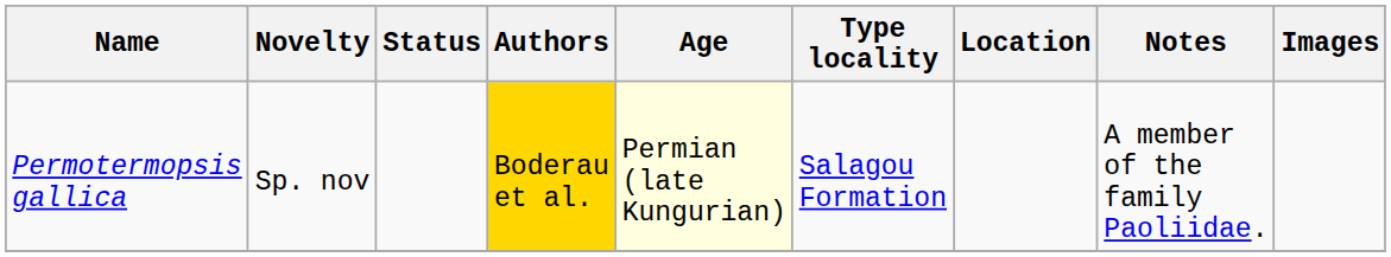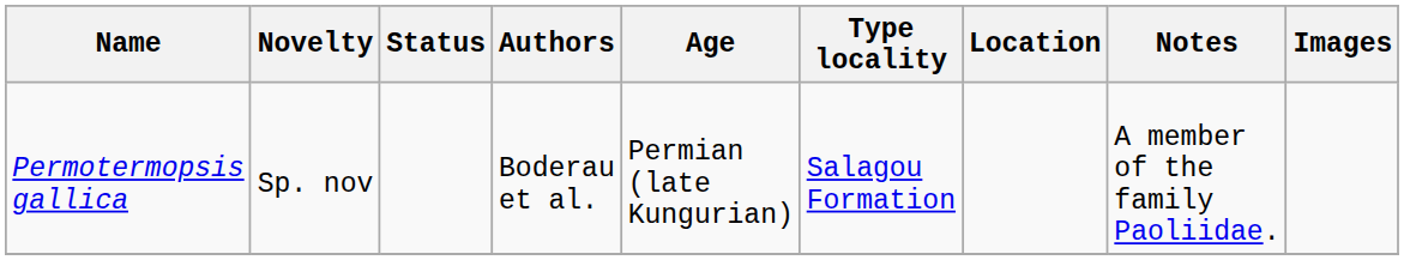Permotermopsis gallica | Authors: gold background -> no background
Permotermopsis gallica | Age: lightyellow background -> no background
